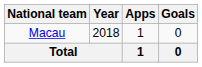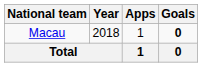Macau | Goals: normal -> bold
